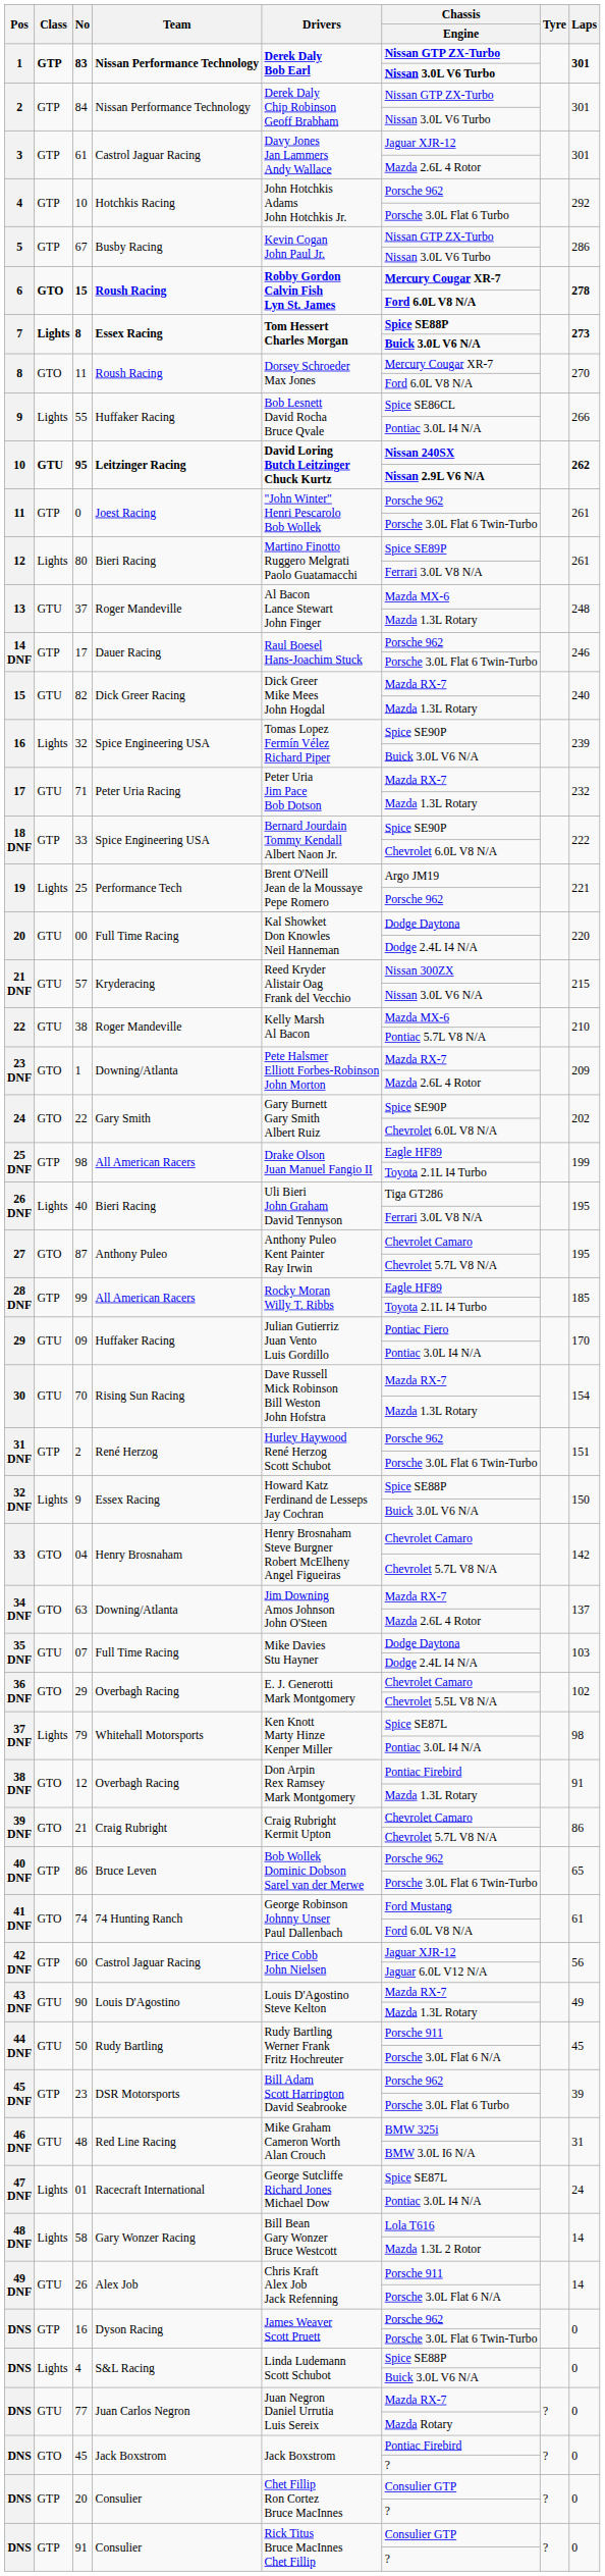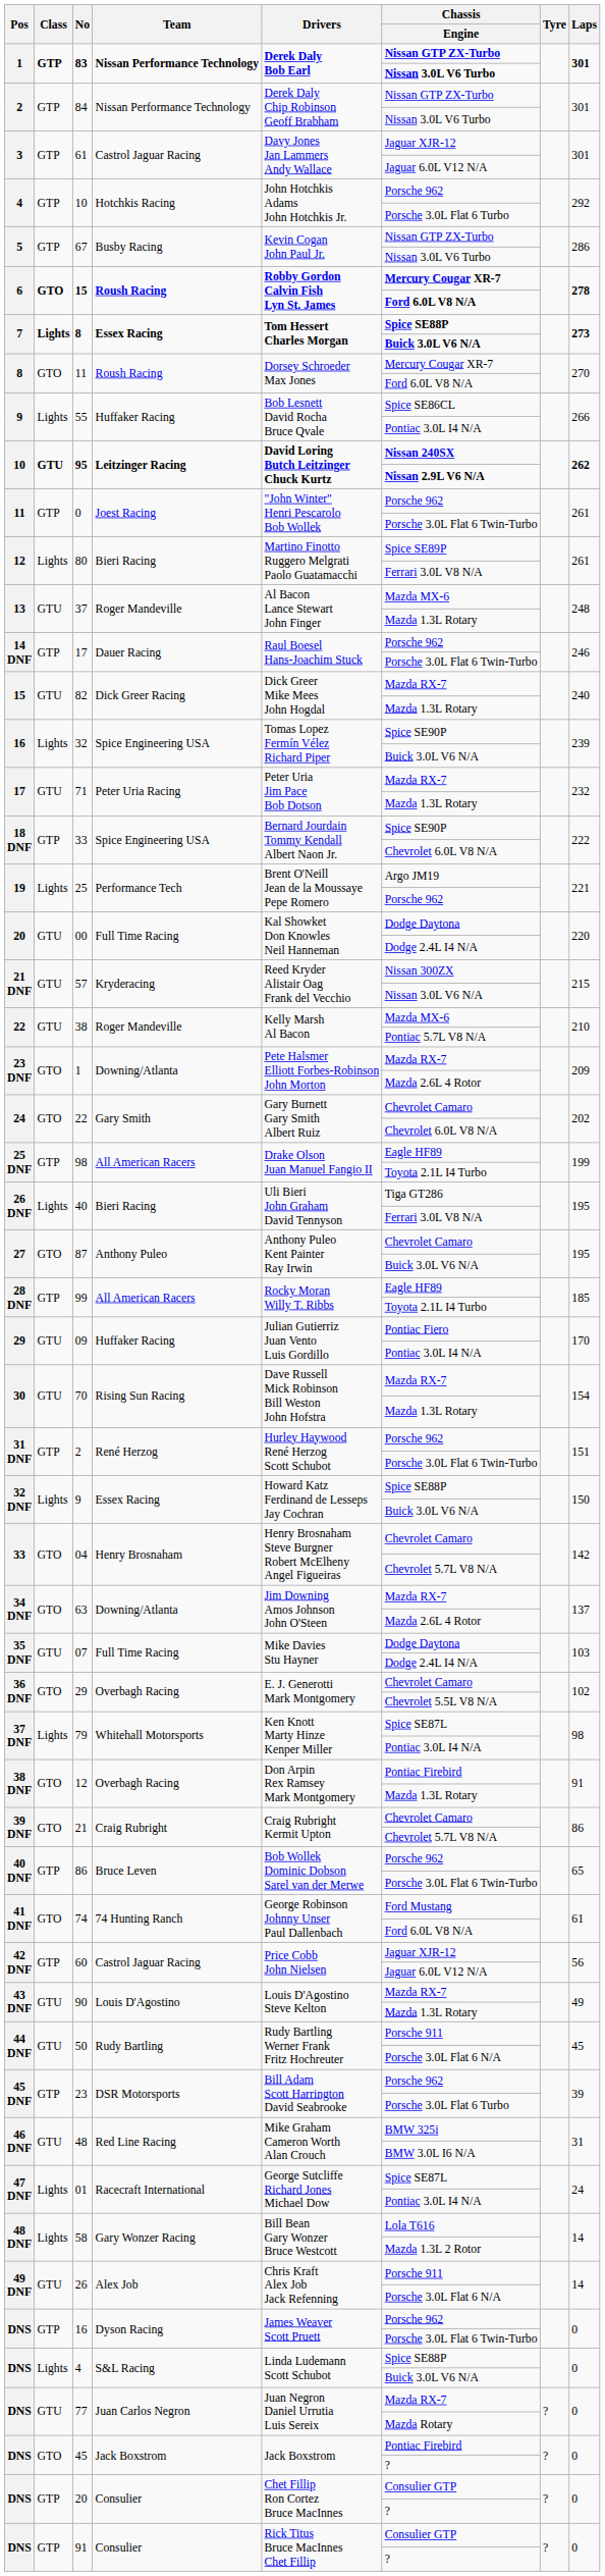row 8 | Chassis / Engine: Mazda 2.6L 4 Rotor -> Jaguar 6.0L V12 N/A
row 49 | Chassis / Engine: Spice SE90P -> Chevrolet Camaro
row 56 | Chassis / Engine: Chevrolet 5.7L V8 N/A -> Buick 3.0L V6 N/A
